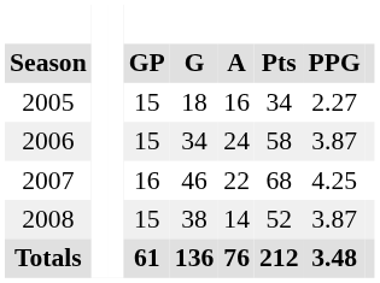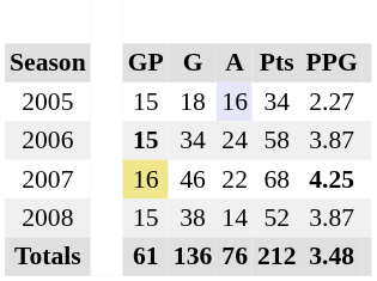2005 | A: no background -> lavender background
2006 | GP: normal -> bold
2007 | GP: no background -> khaki background
2007 | PPG: normal -> bold
